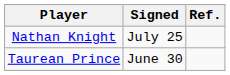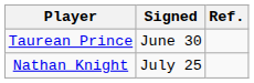rows swapped: Taurean Prince <-> Nathan Knight
